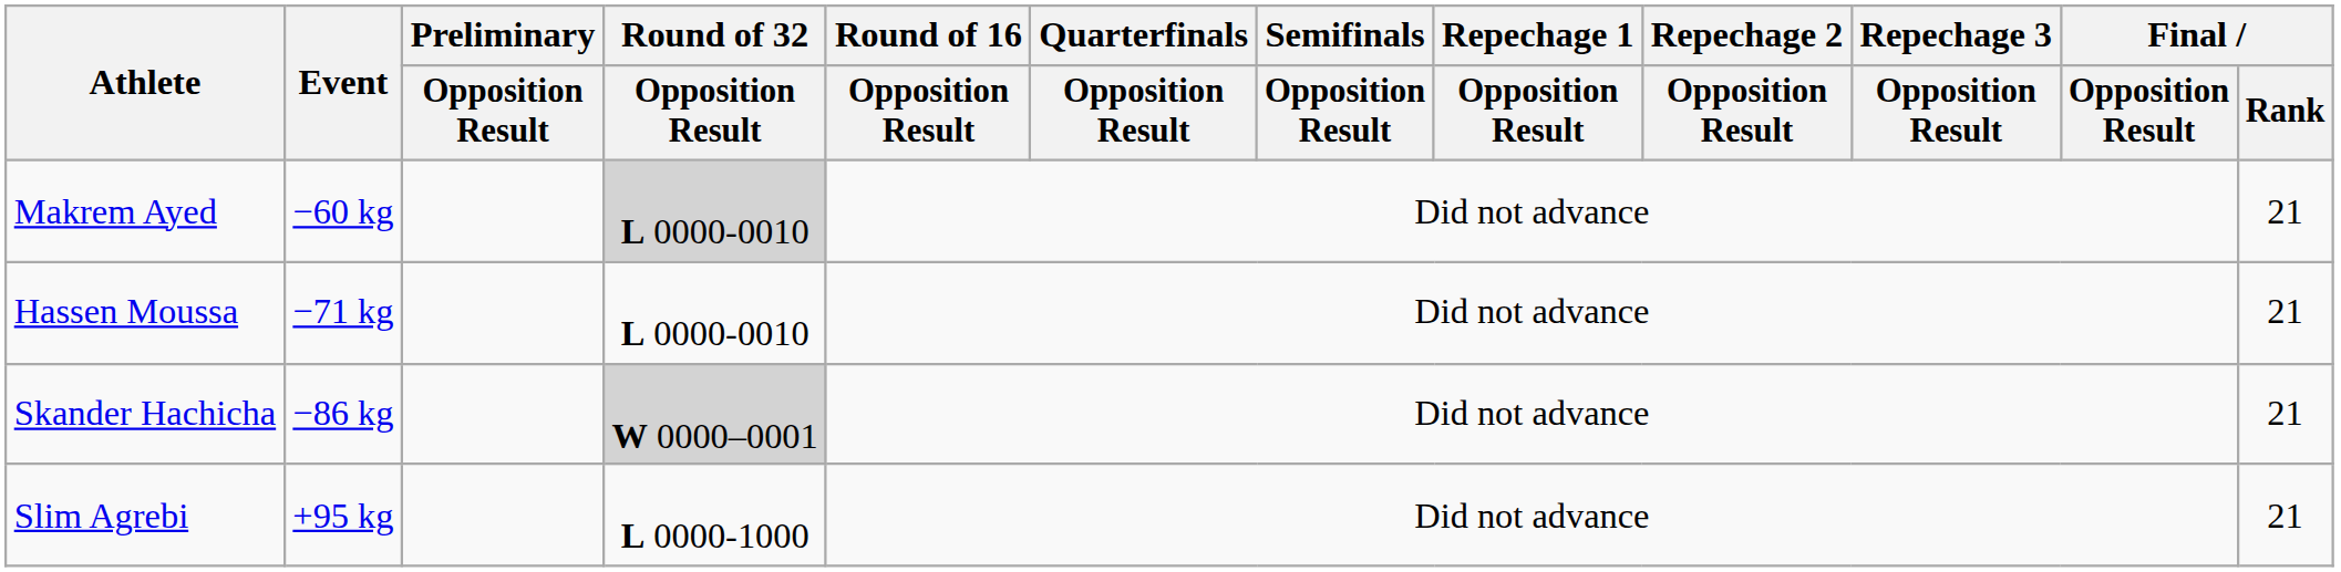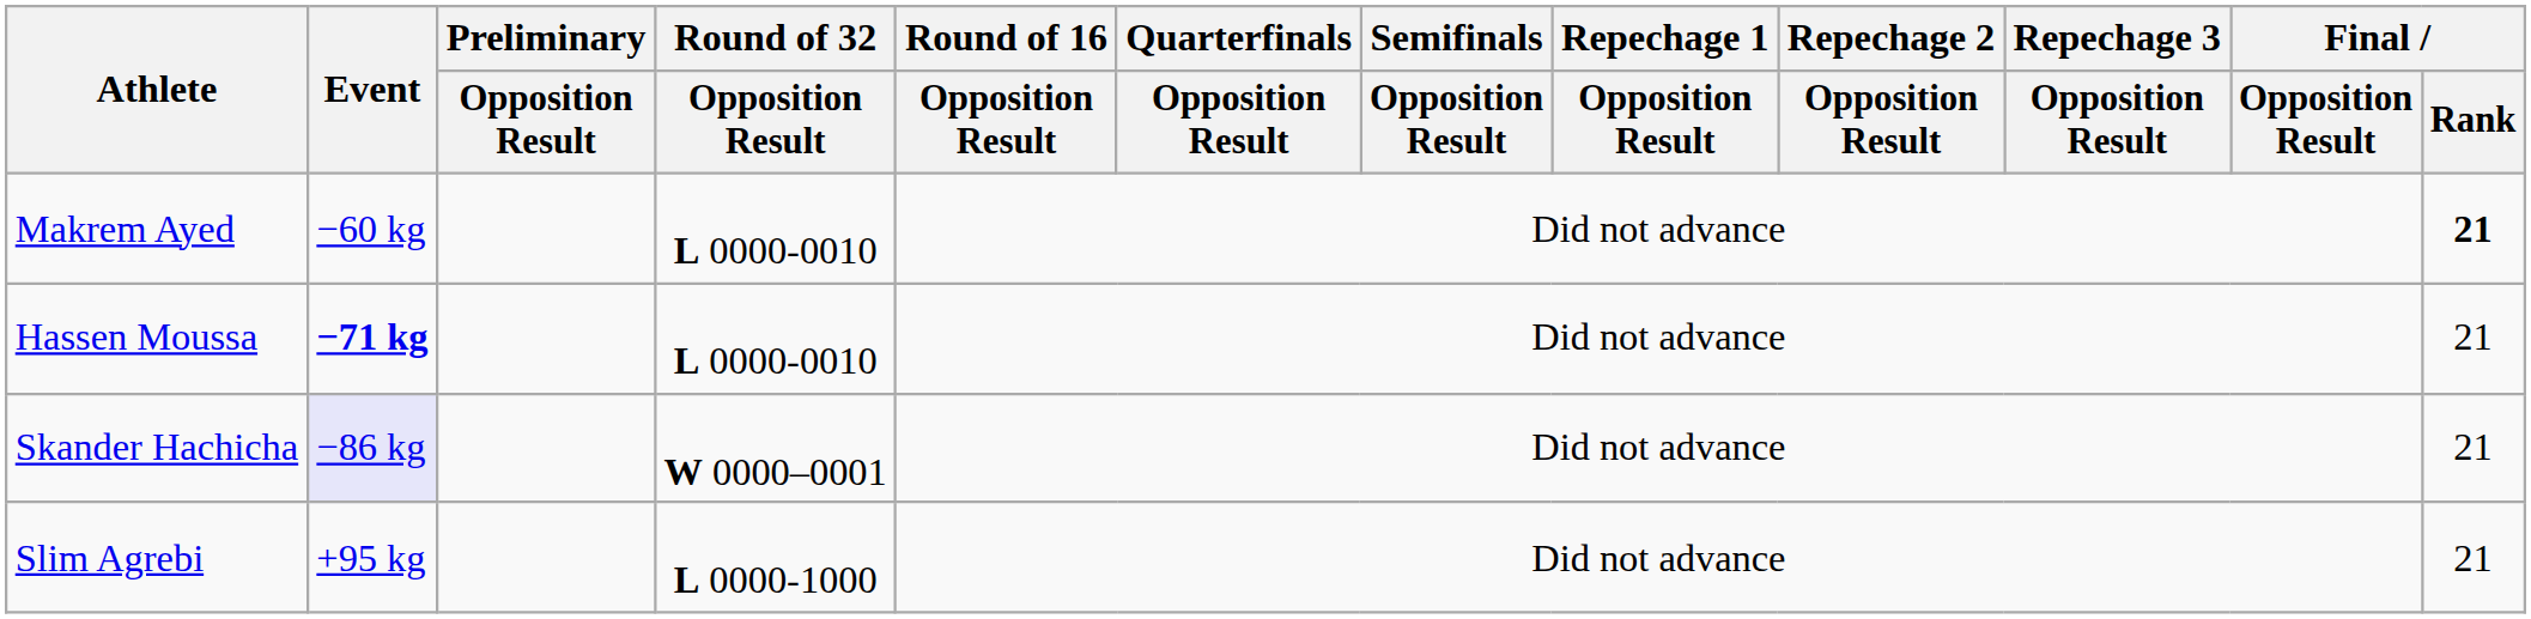Makrem Ayed | Round of 32 / Opposition Result: lightgrey background -> no background
Makrem Ayed | Final / Rank: normal -> bold
Hassen Moussa | Event: normal -> bold
Skander Hachicha | Event: no background -> lavender background
Skander Hachicha | Round of 32 / Opposition Result: lightgrey background -> no background
